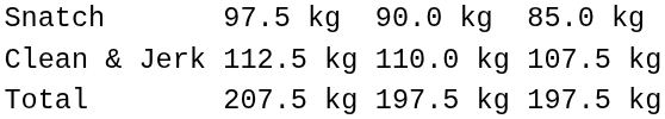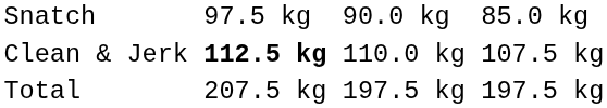Clean & Jerk | column 2: normal -> bold
